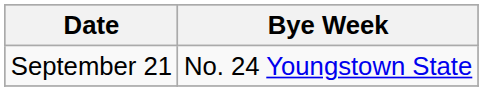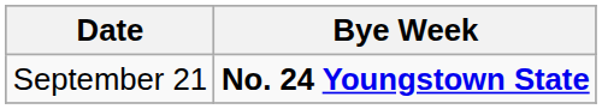September 21 | Bye Week: normal -> bold
